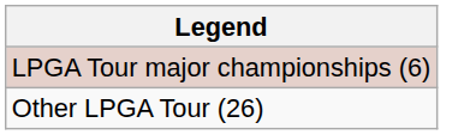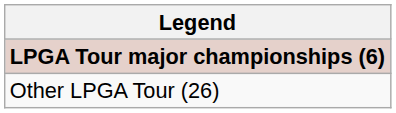row 2 | column 1: normal -> bold
